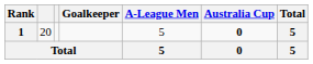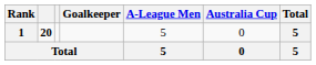1 | column 2: normal -> bold
1 | Australia Cup: bold -> normal
